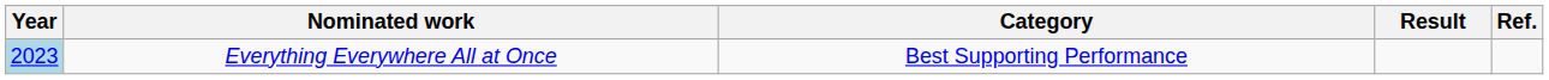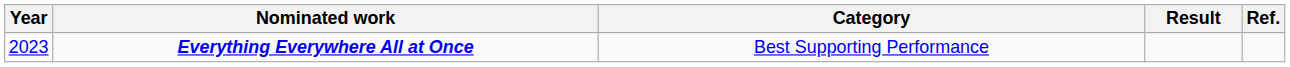row 2 | Year: lightblue background -> no background
row 2 | Nominated work: normal -> bold
